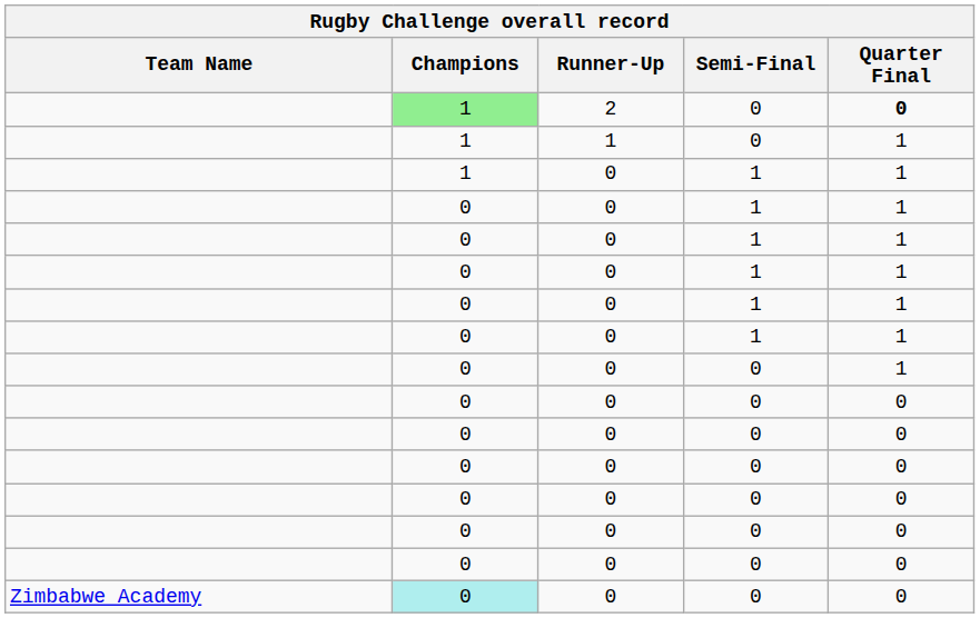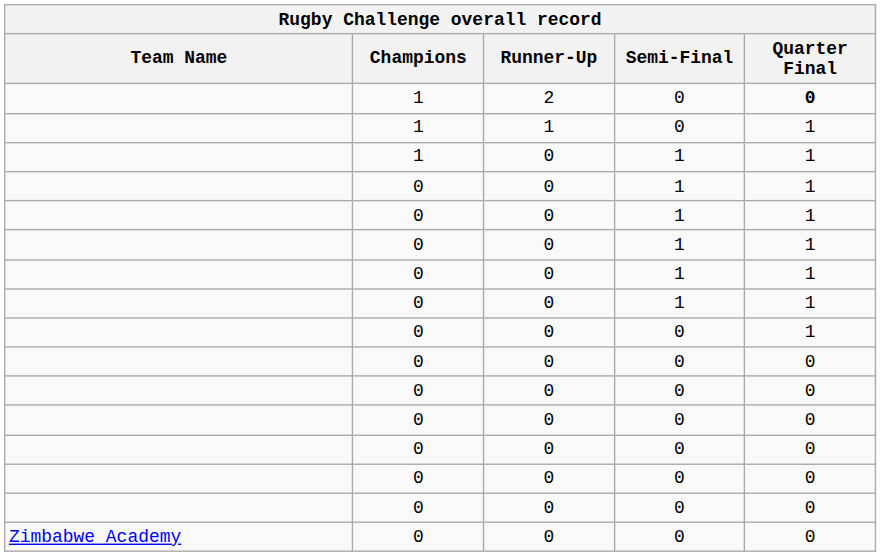2 | Champions: lightgreen background -> no background
Zimbabwe Academy / 0 | Champions: paleturquoise background -> no background
